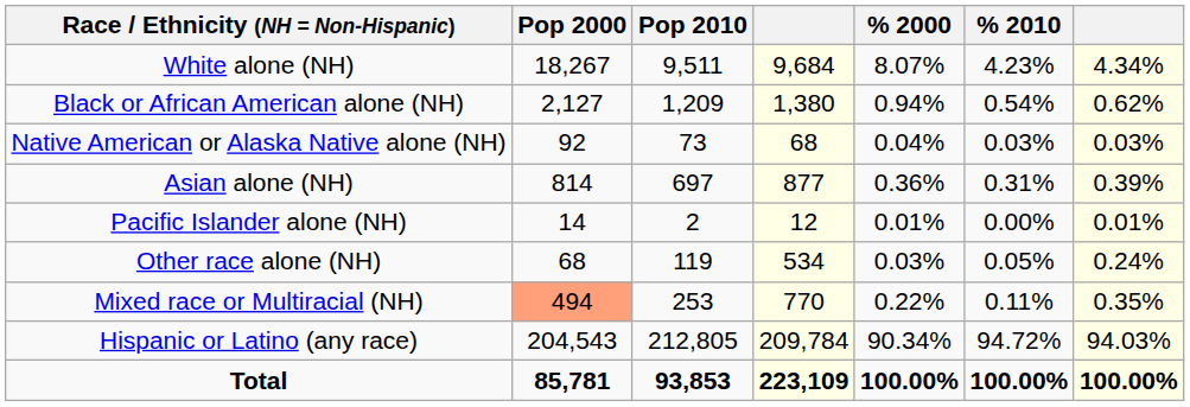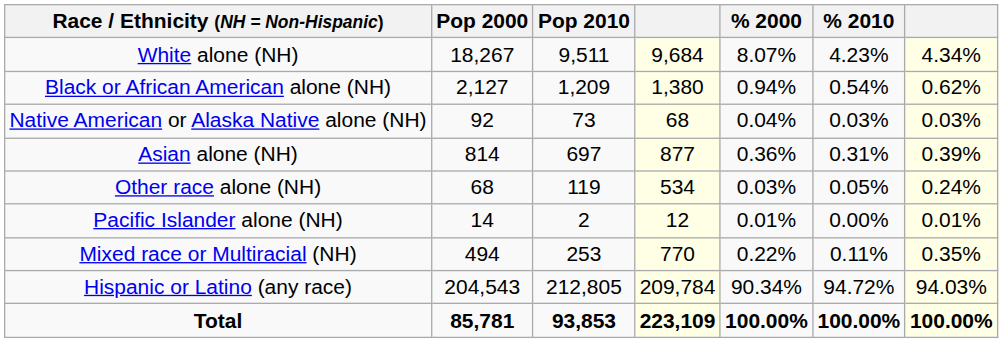rows swapped: Pacific Islander alone (NH) <-> Other race alone (NH)
Mixed race or Multiracial (NH) | Pop 2000: lightsalmon background -> no background
